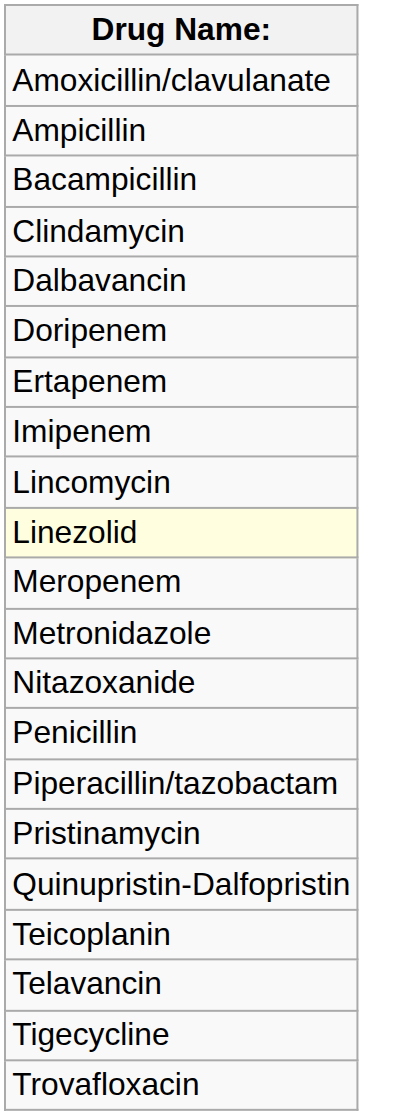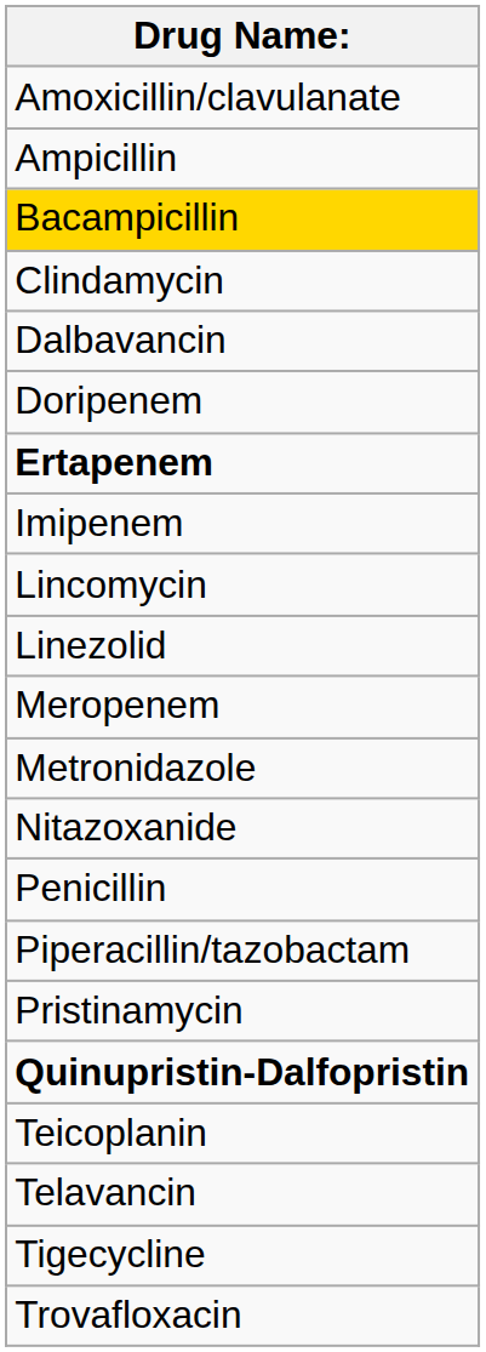row 4 | column 1: no background -> gold background
row 8 | column 1: normal -> bold
row 11 | column 1: lightyellow background -> no background
row 18 | column 1: normal -> bold
